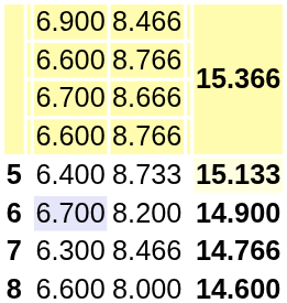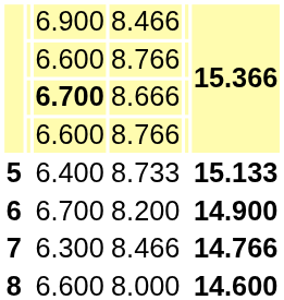8.666 | column 2: normal -> bold
8.733 | column 4: lightyellow background -> no background
8.200 | column 2: lavender background -> no background
